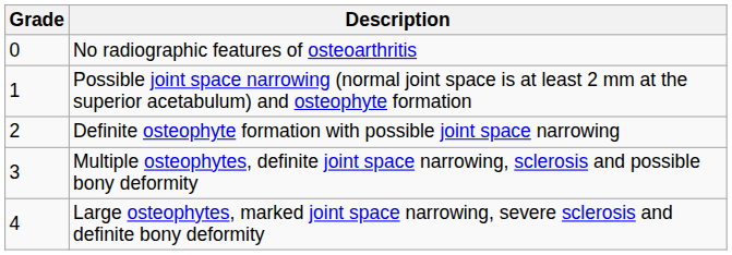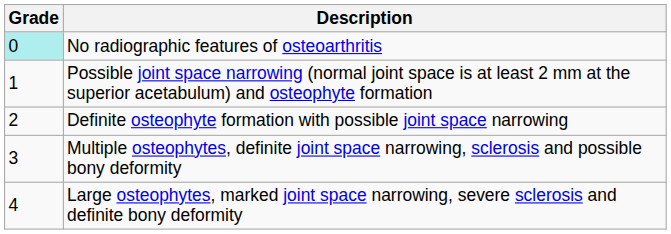No radiographic features of osteoarthritis | Grade: no background -> paleturquoise background
